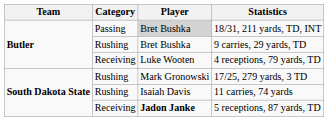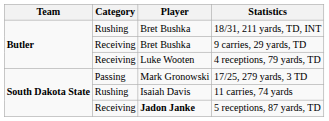18/31, 211 yards, TD, INT | Category: Passing -> Rushing
18/31, 211 yards, TD, INT | Player: lightgrey background -> no background
9 carries, 29 yards, TD | Category: Rushing -> Receiving
17/25, 279 yards, 3 TD | Category: Rushing -> Passing
